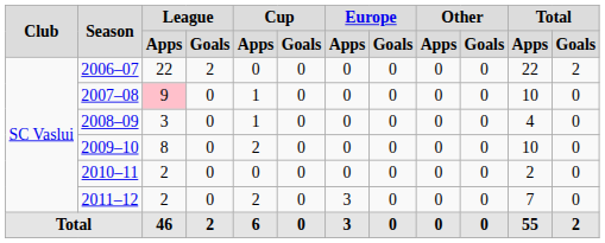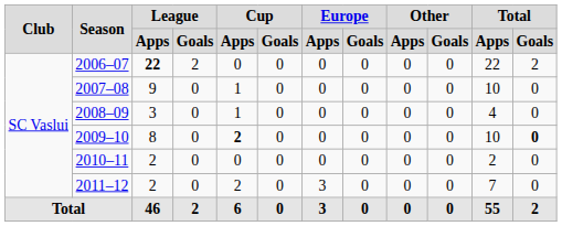2006–07 | League / Apps: normal -> bold
2007–08 | League / Apps: pink background -> no background
2009–10 | Cup / Apps: normal -> bold
2009–10 | Total / Goals: normal -> bold
